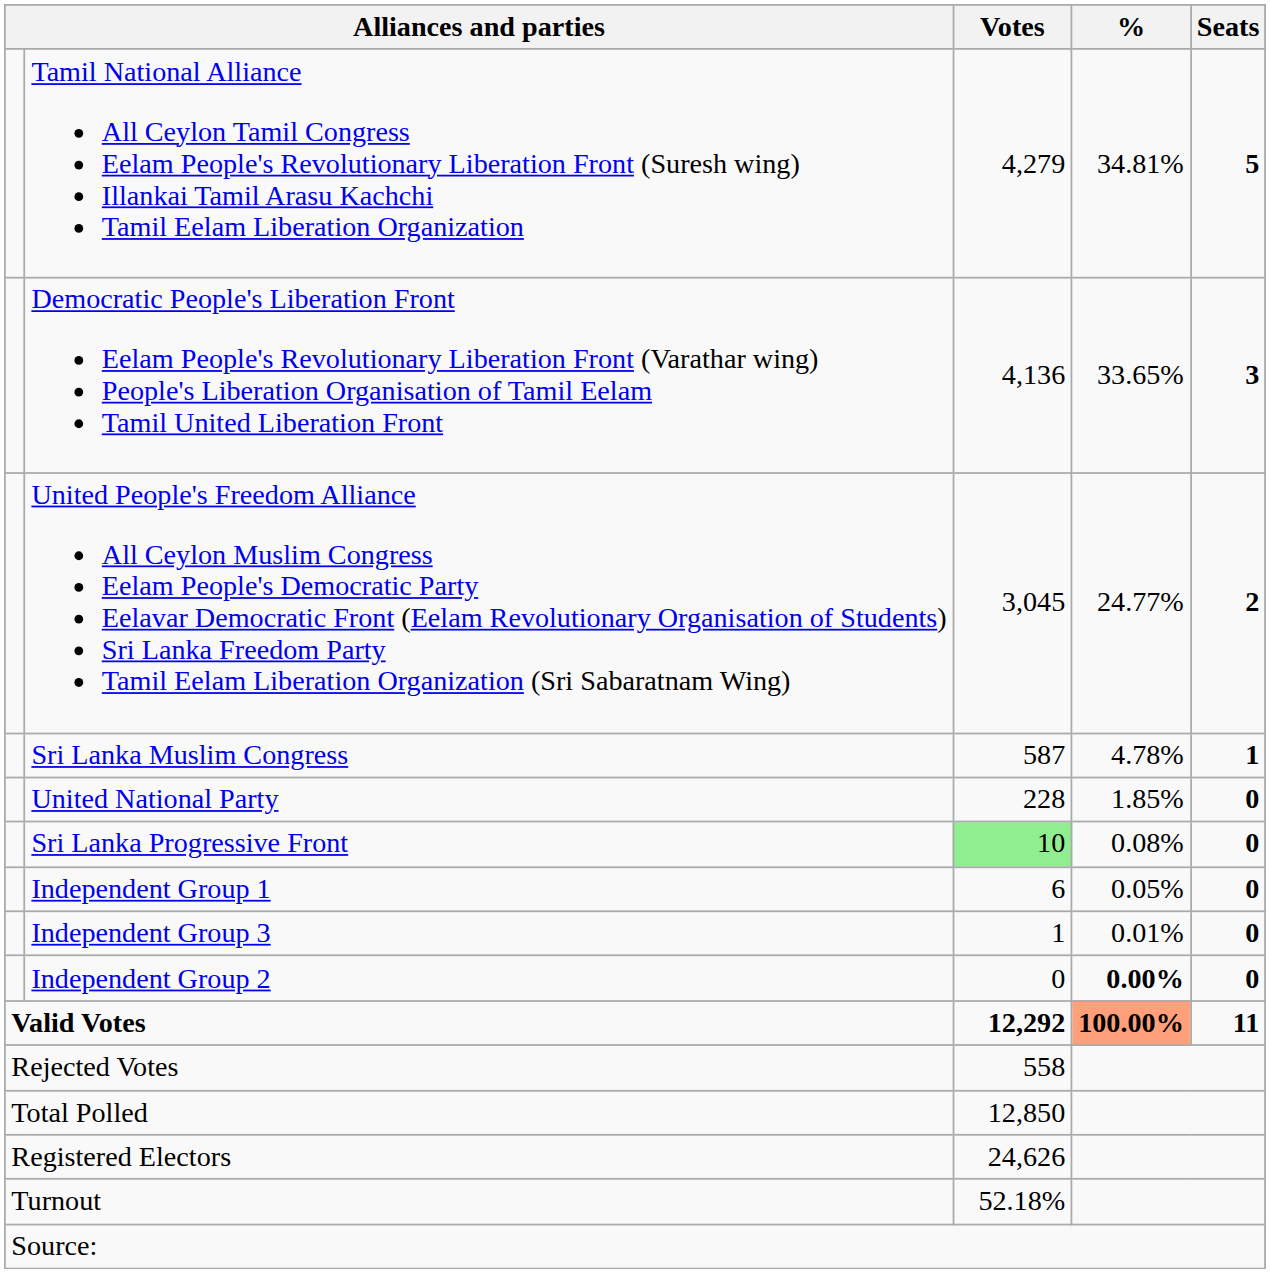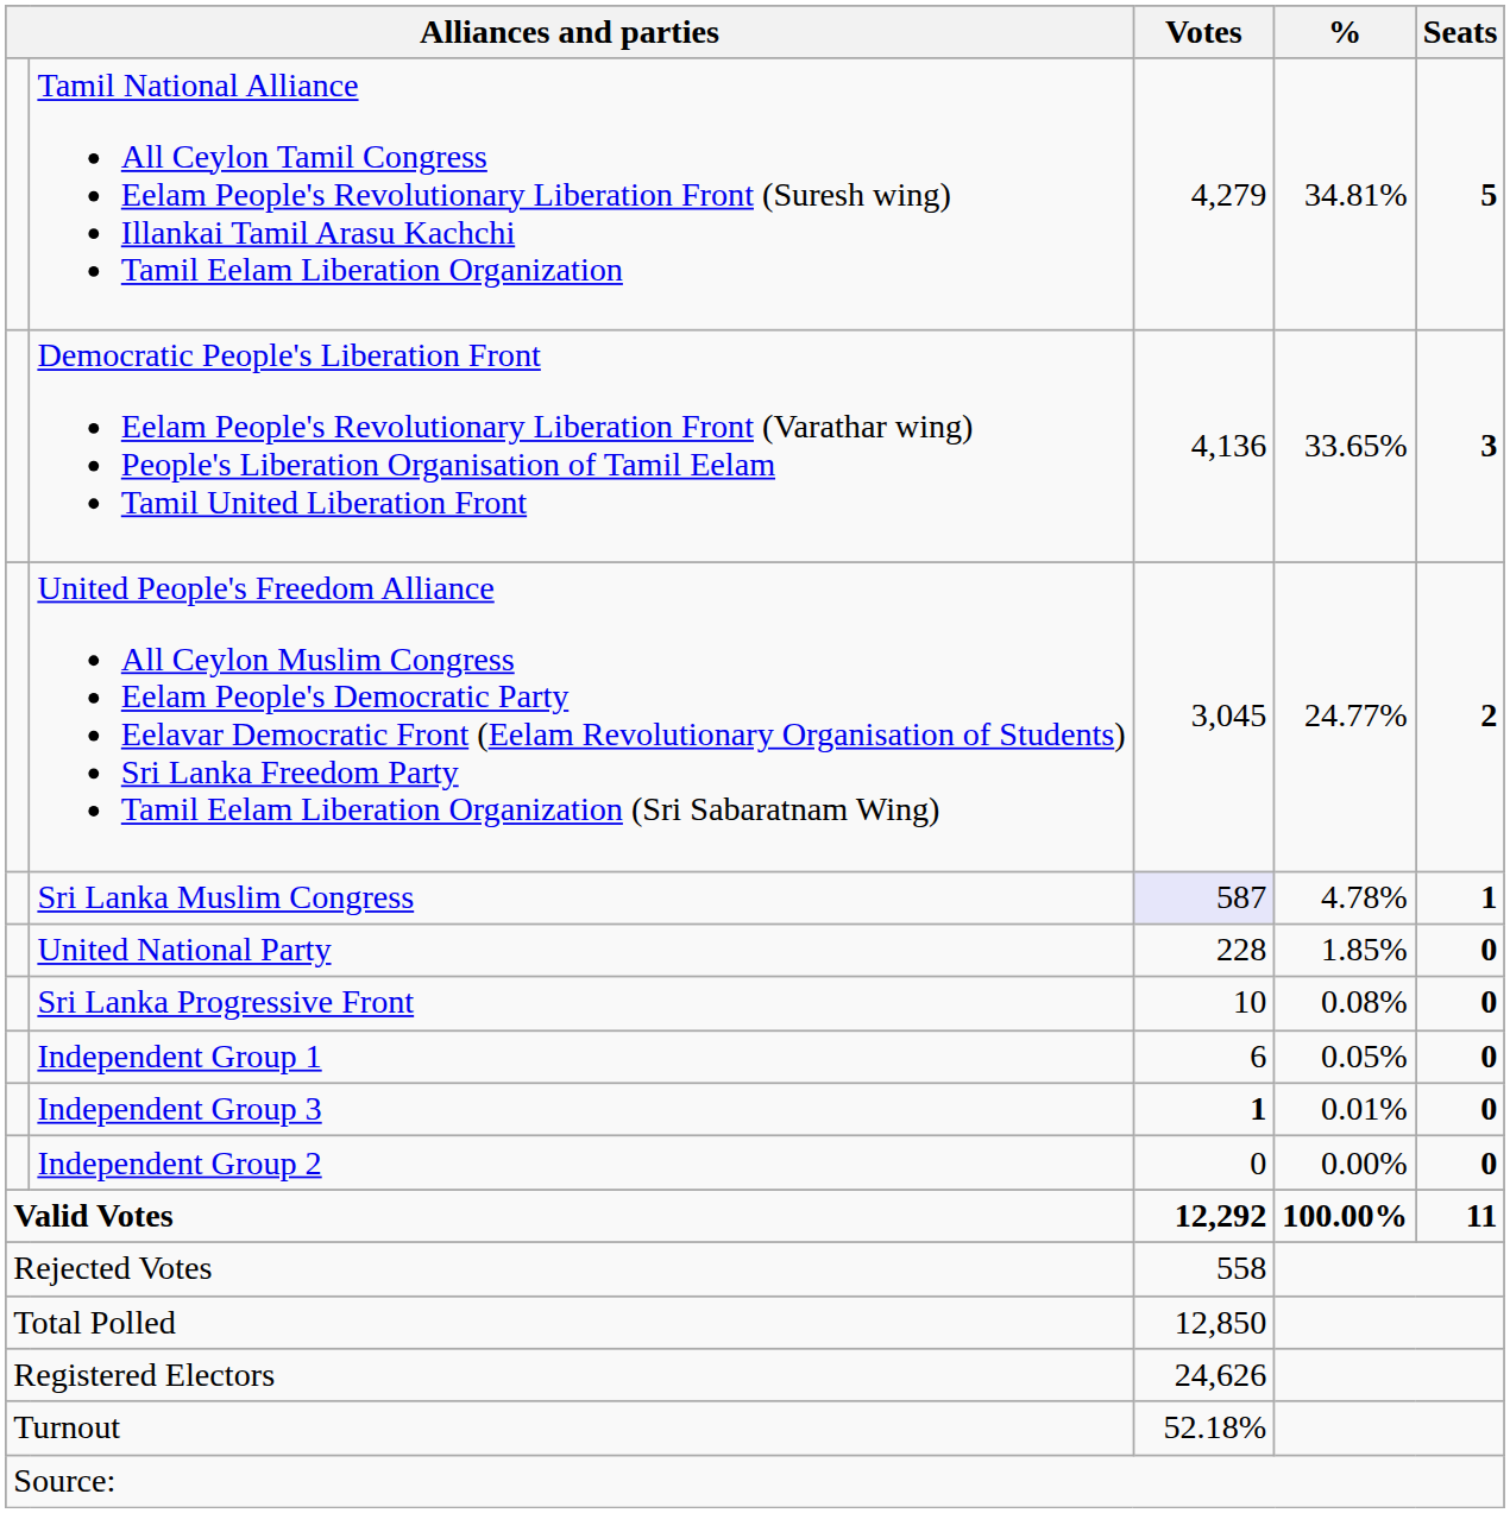Sri Lanka Muslim Congress | Votes: no background -> lavender background
Sri Lanka Progressive Front | Votes: lightgreen background -> no background
Independent Group 3 | Votes: normal -> bold
Independent Group 2 | %: bold -> normal
Valid Votes | %: lightsalmon background -> no background
